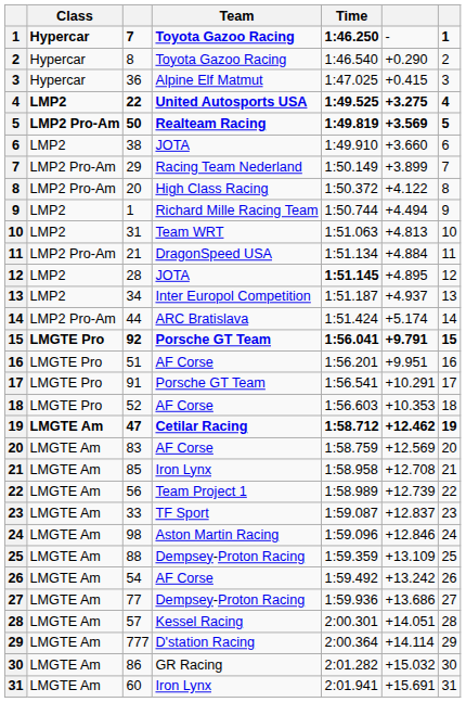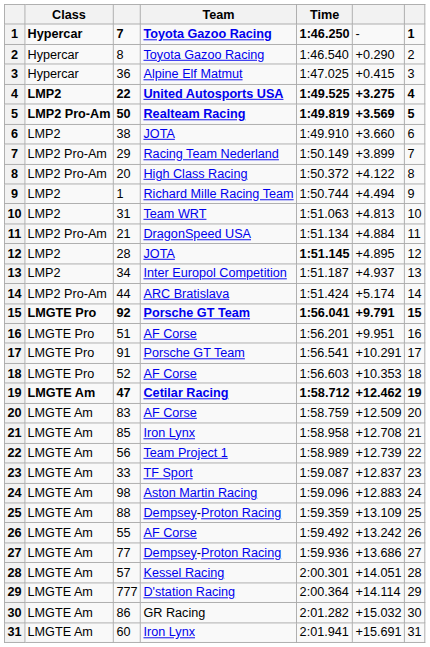row 21 | column 6: +12.569 -> +12.509
row 25 | column 6: +12.846 -> +12.883
row 27 | column 3: 54 -> 55
